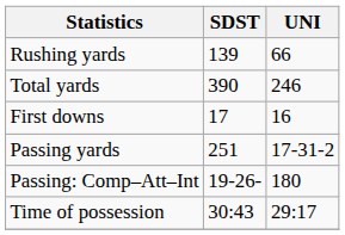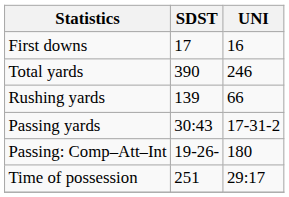rows swapped: First downs <-> Rushing yards
Passing yards | SDST: 251 -> 30:43
Time of possession | SDST: 30:43 -> 251
